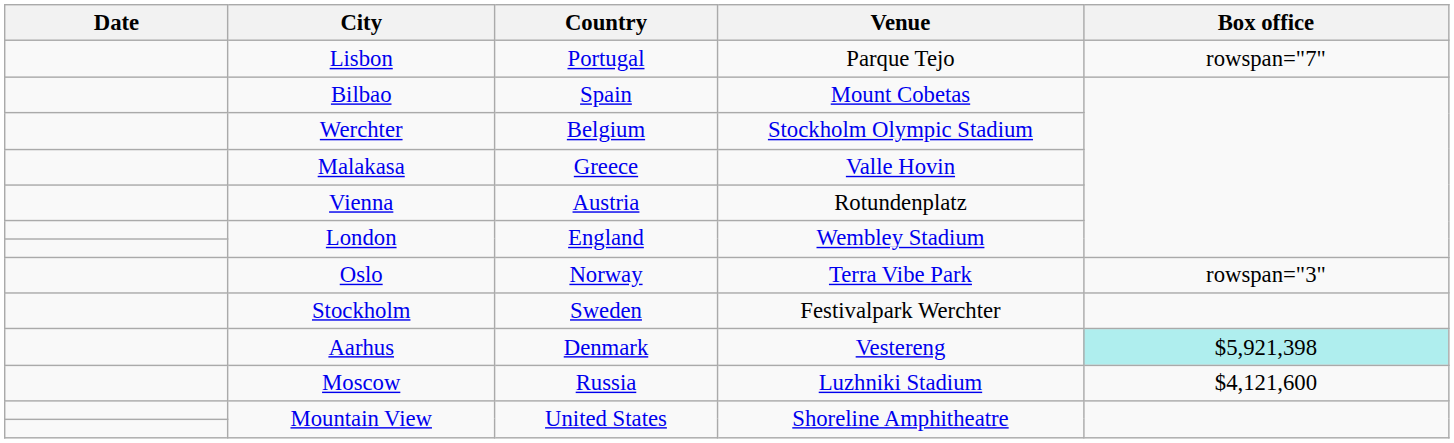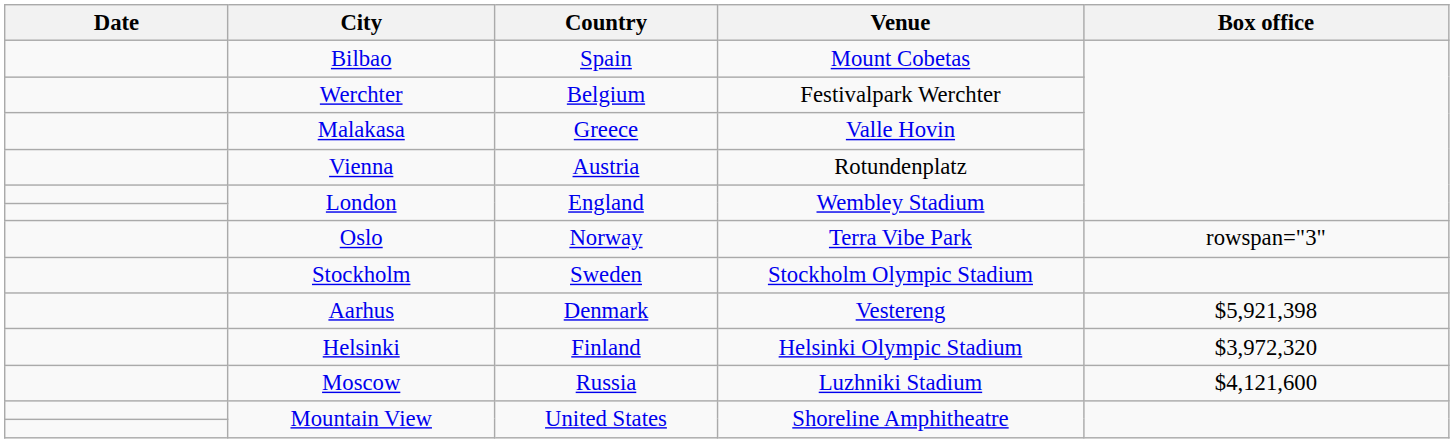- row: Lisbon | Portugal | Parque Tejo | rowspan="7"
Werchter | Venue: Stockholm Olympic Stadium -> Festivalpark Werchter
Stockholm | Venue: Festivalpark Werchter -> Stockholm Olympic Stadium
Aarhus | Box office: paleturquoise background -> no background
+ row: Helsinki | Finland | Helsinki Olympic Stadium | $3,972,320
